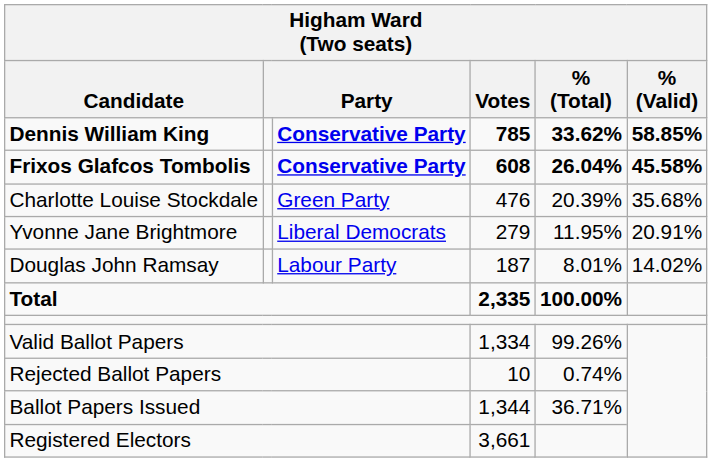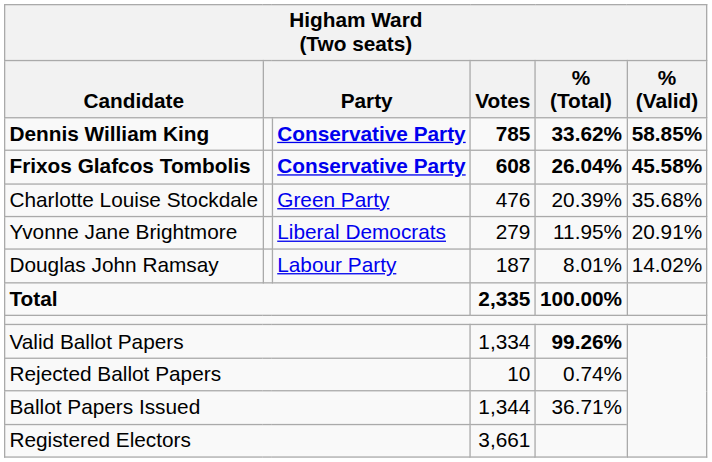Valid Ballot Papers | % (Total): normal -> bold
